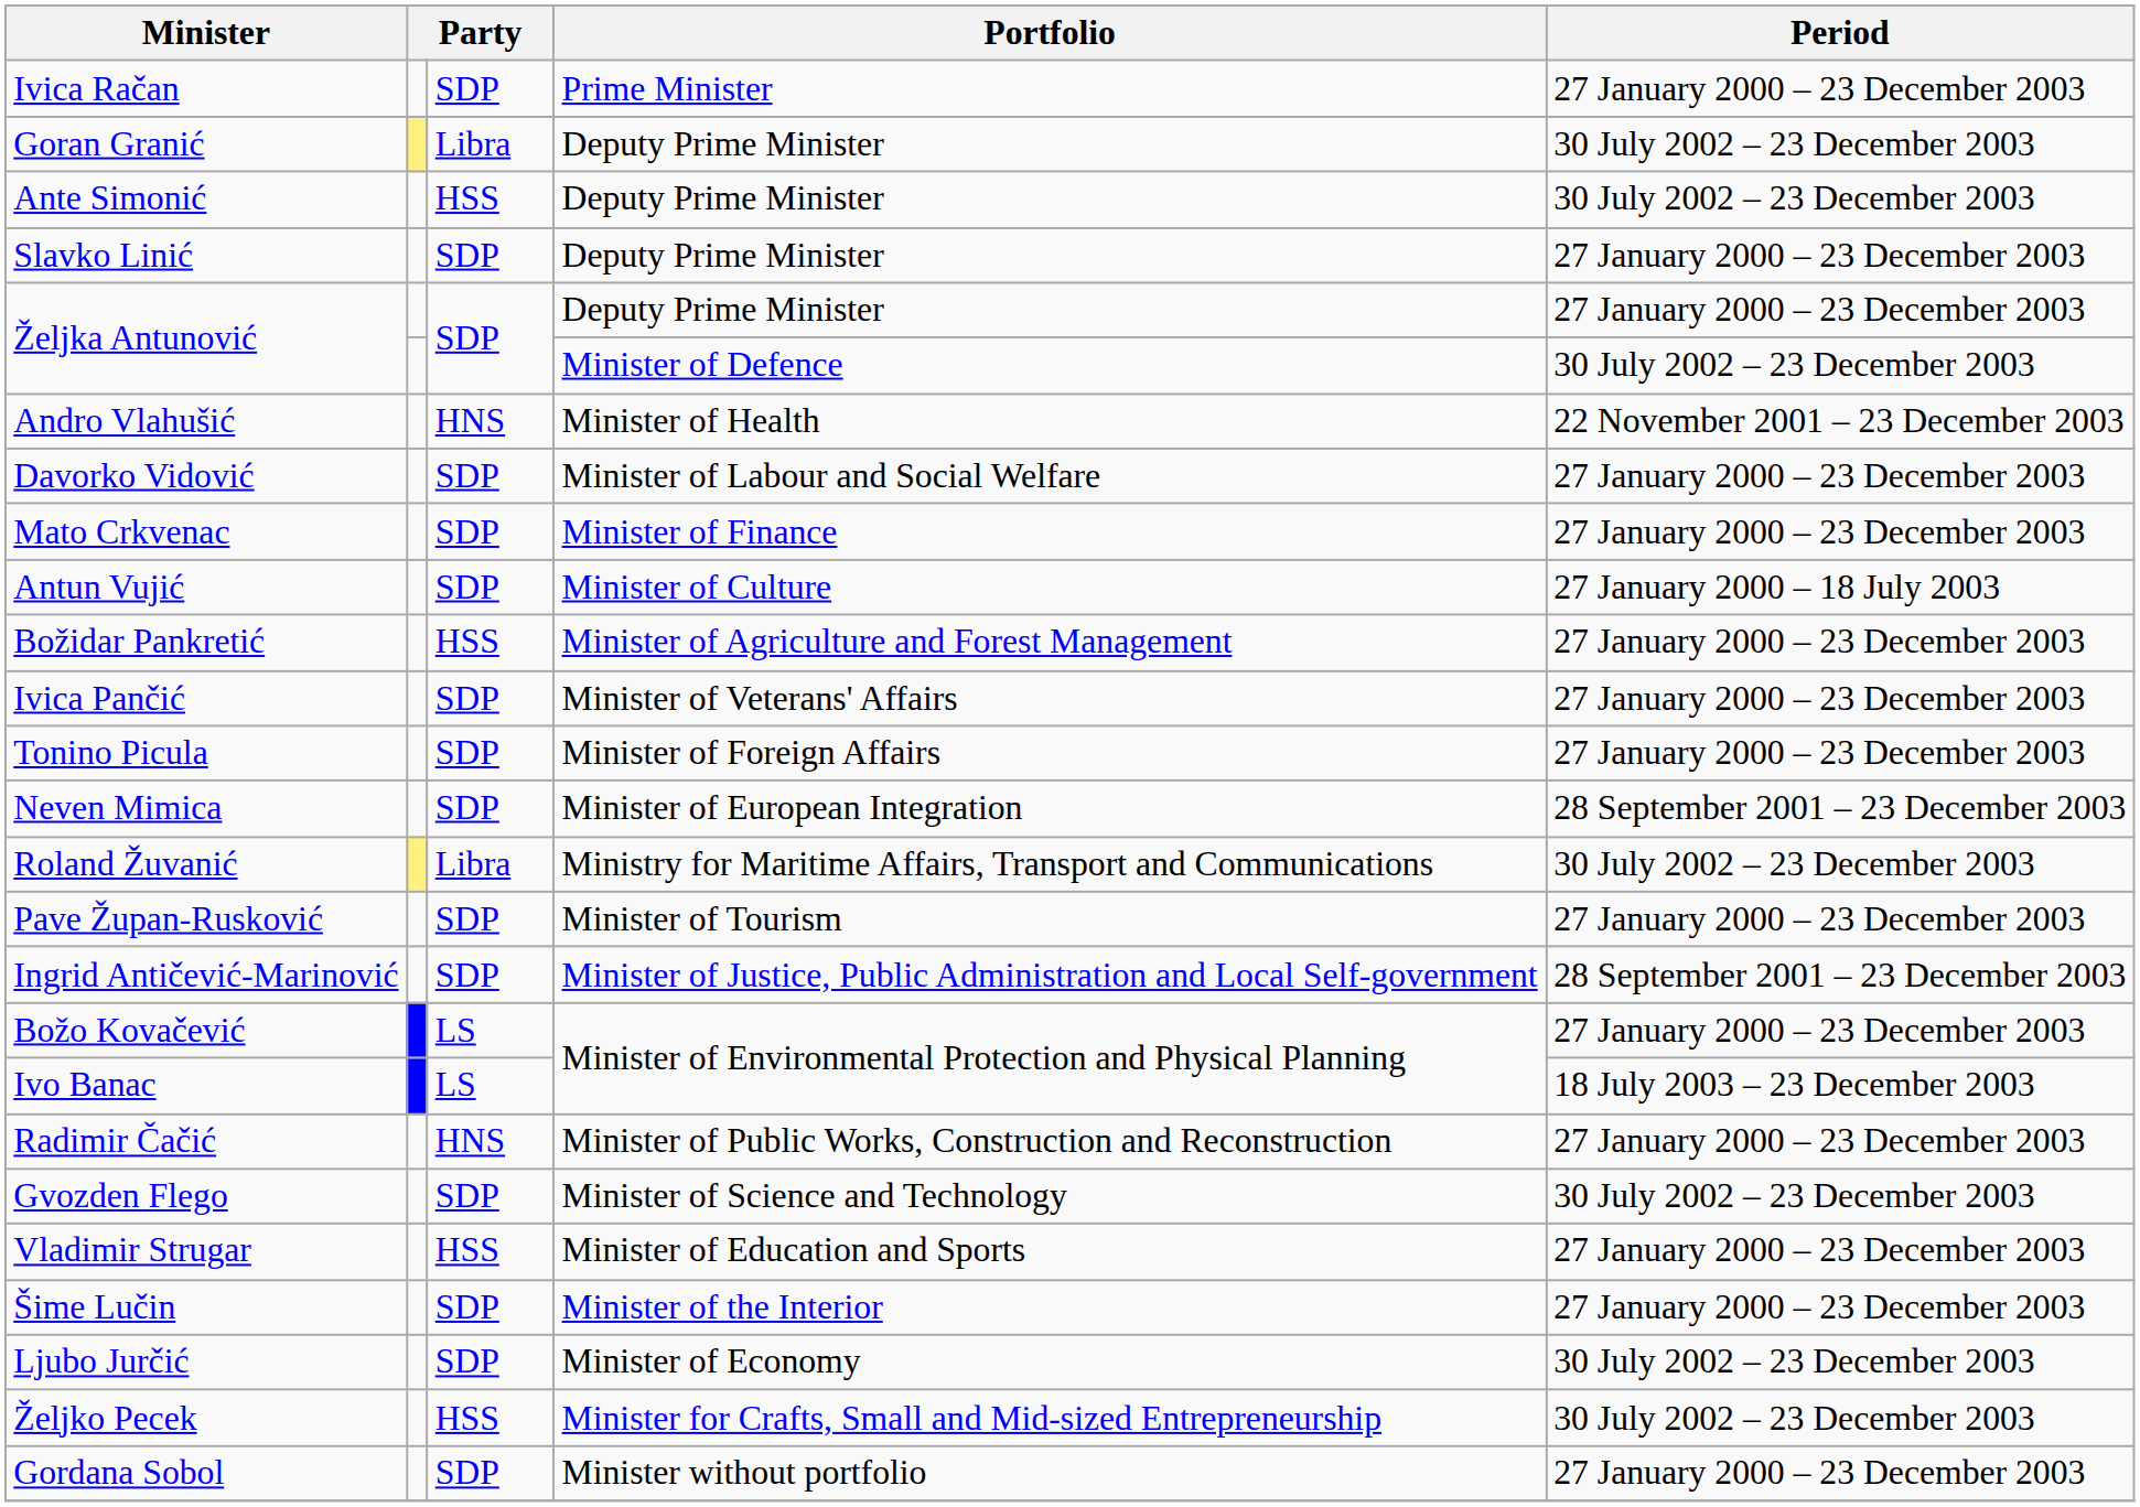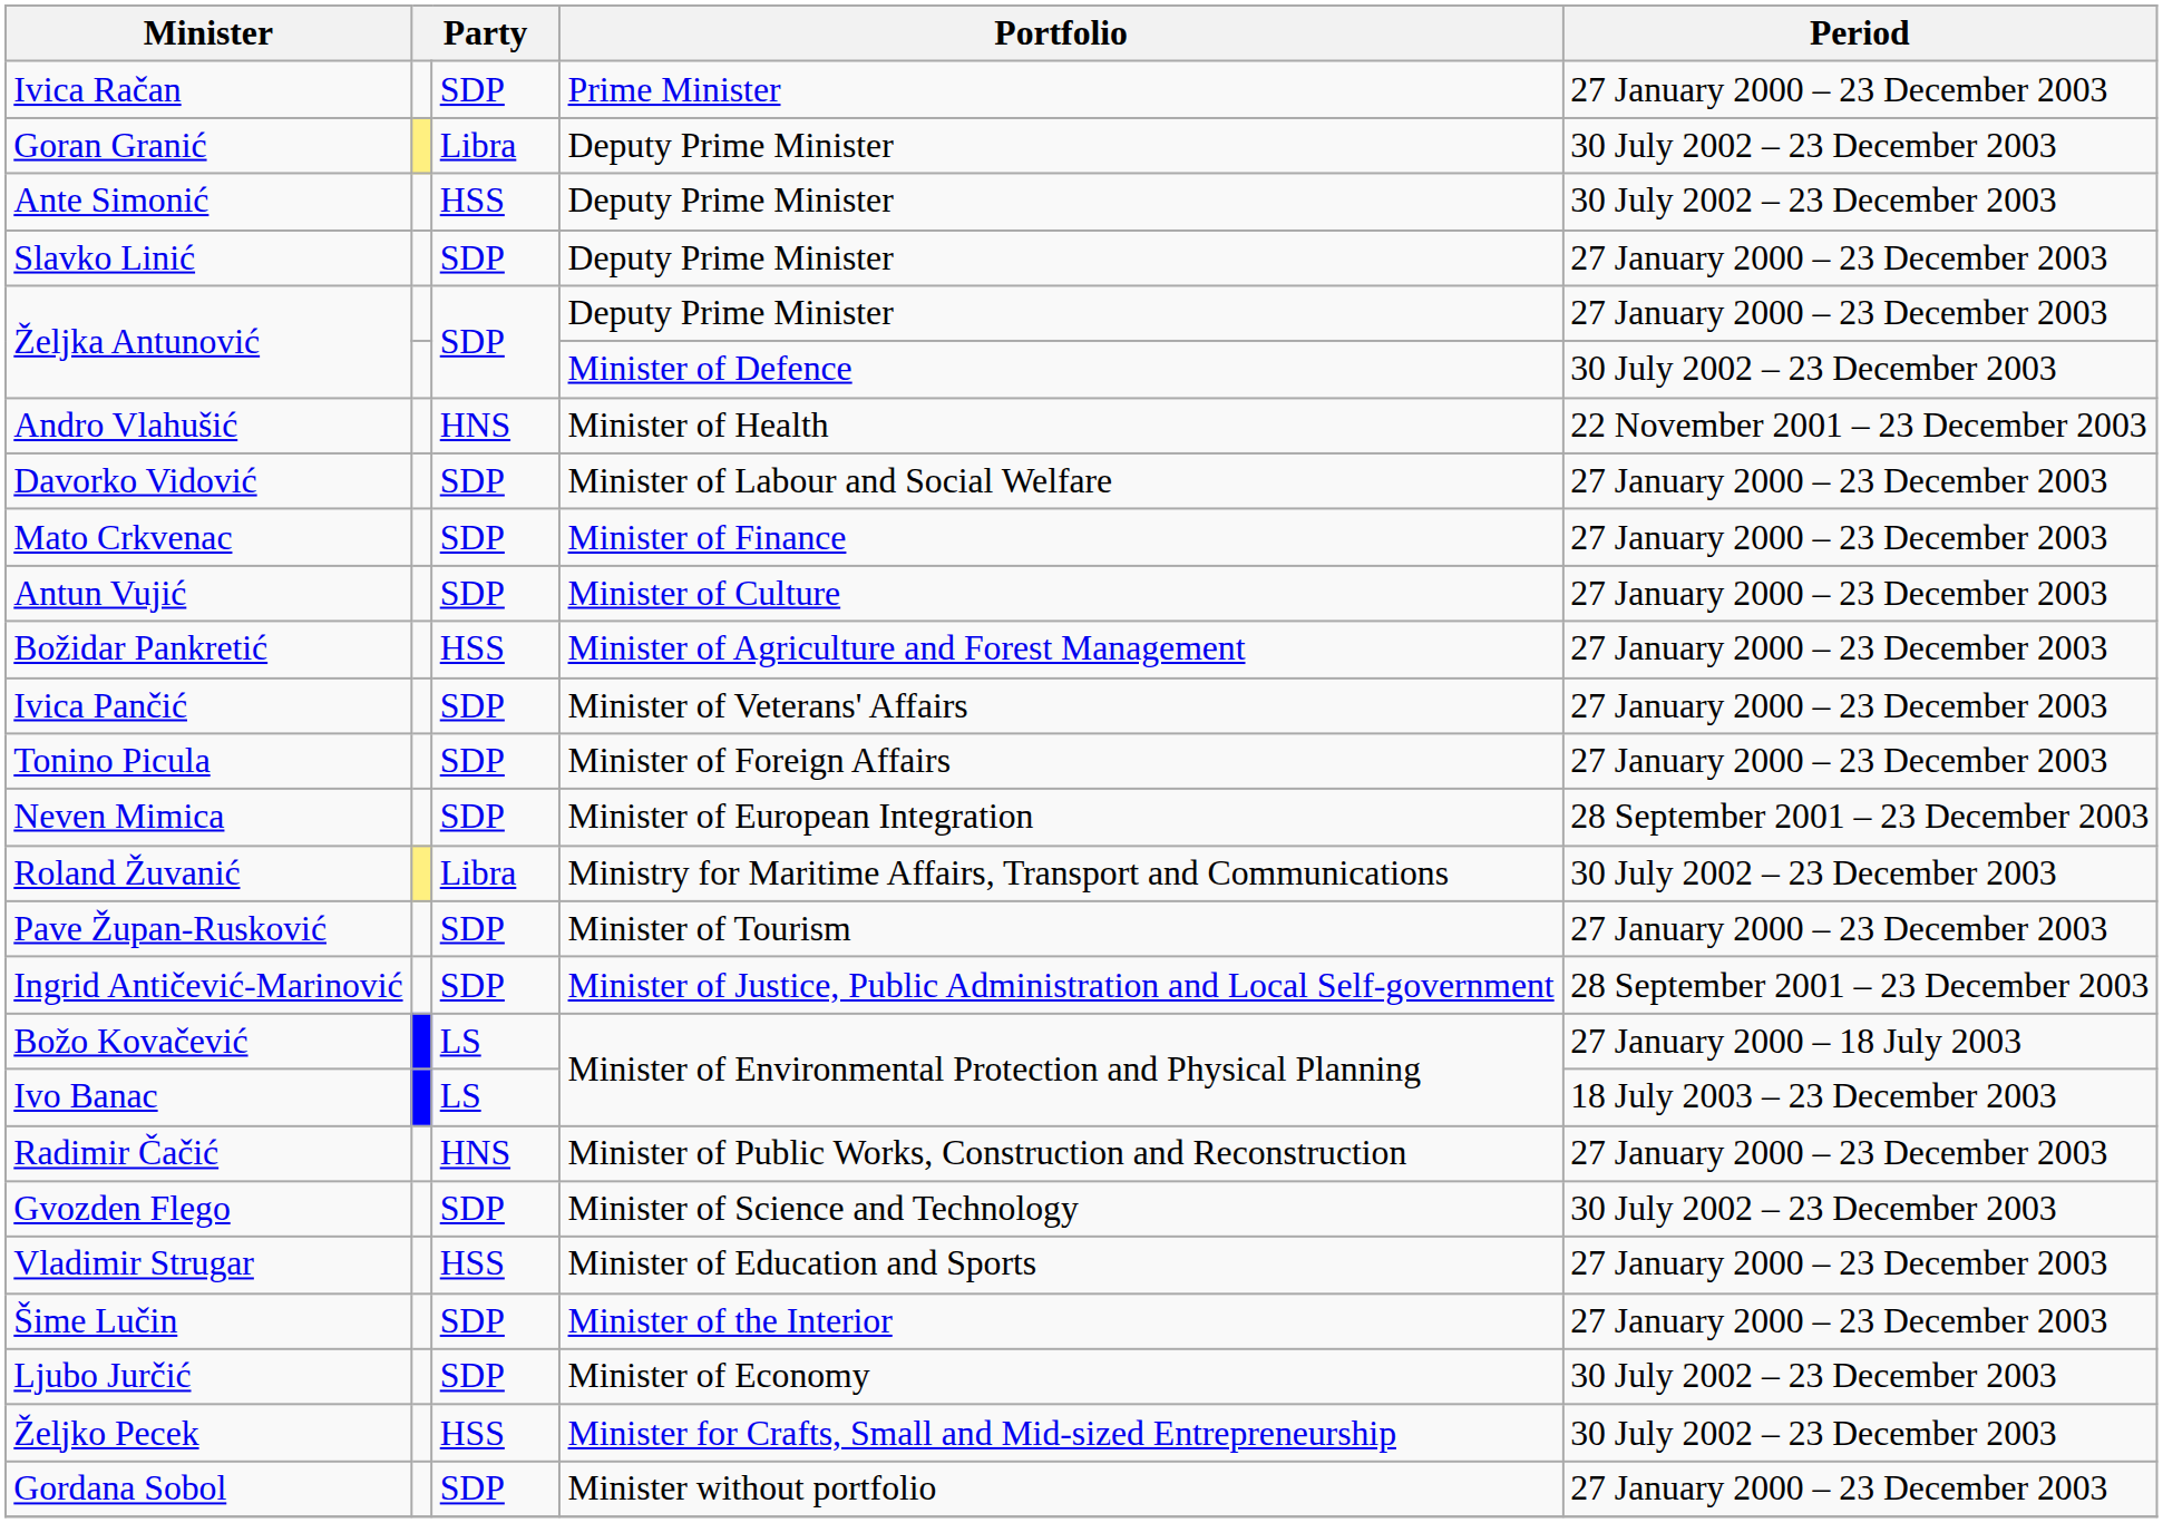Antun Vujić | Period: 27 January 2000 – 18 July 2003 -> 27 January 2000 – 23 December 2003
Božo Kovačević | Period: 27 January 2000 – 23 December 2003 -> 27 January 2000 – 18 July 2003
